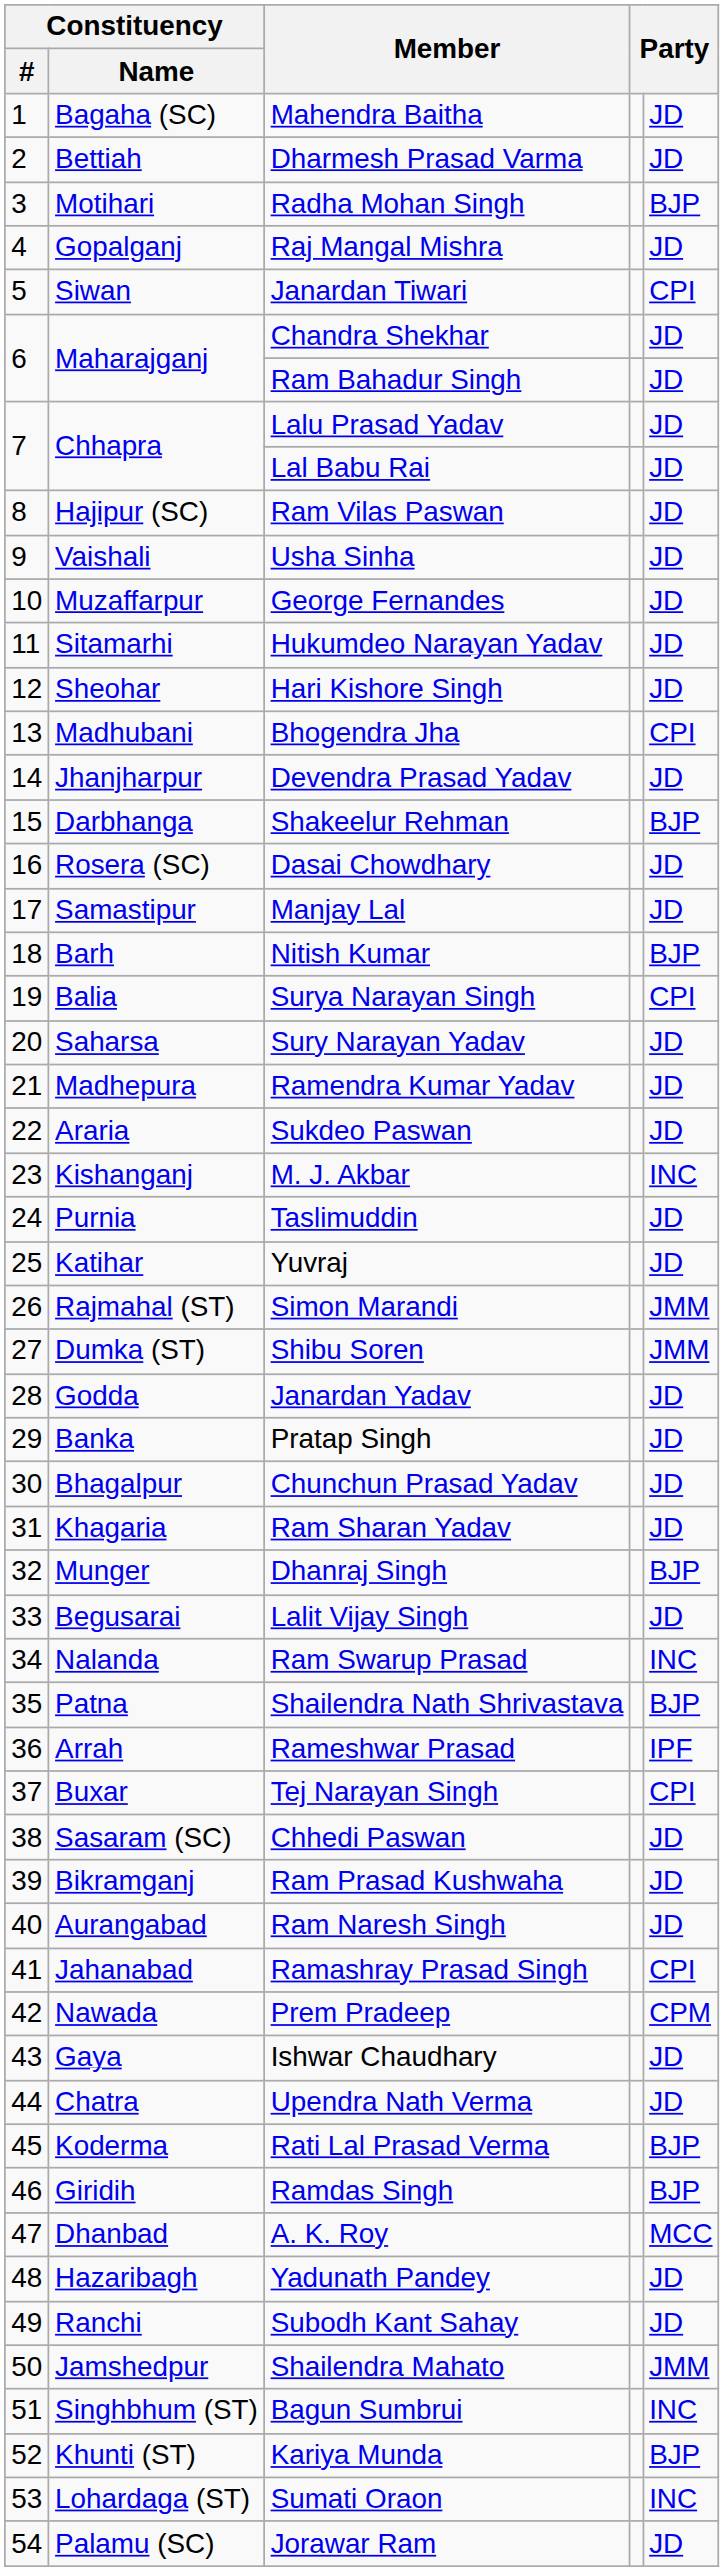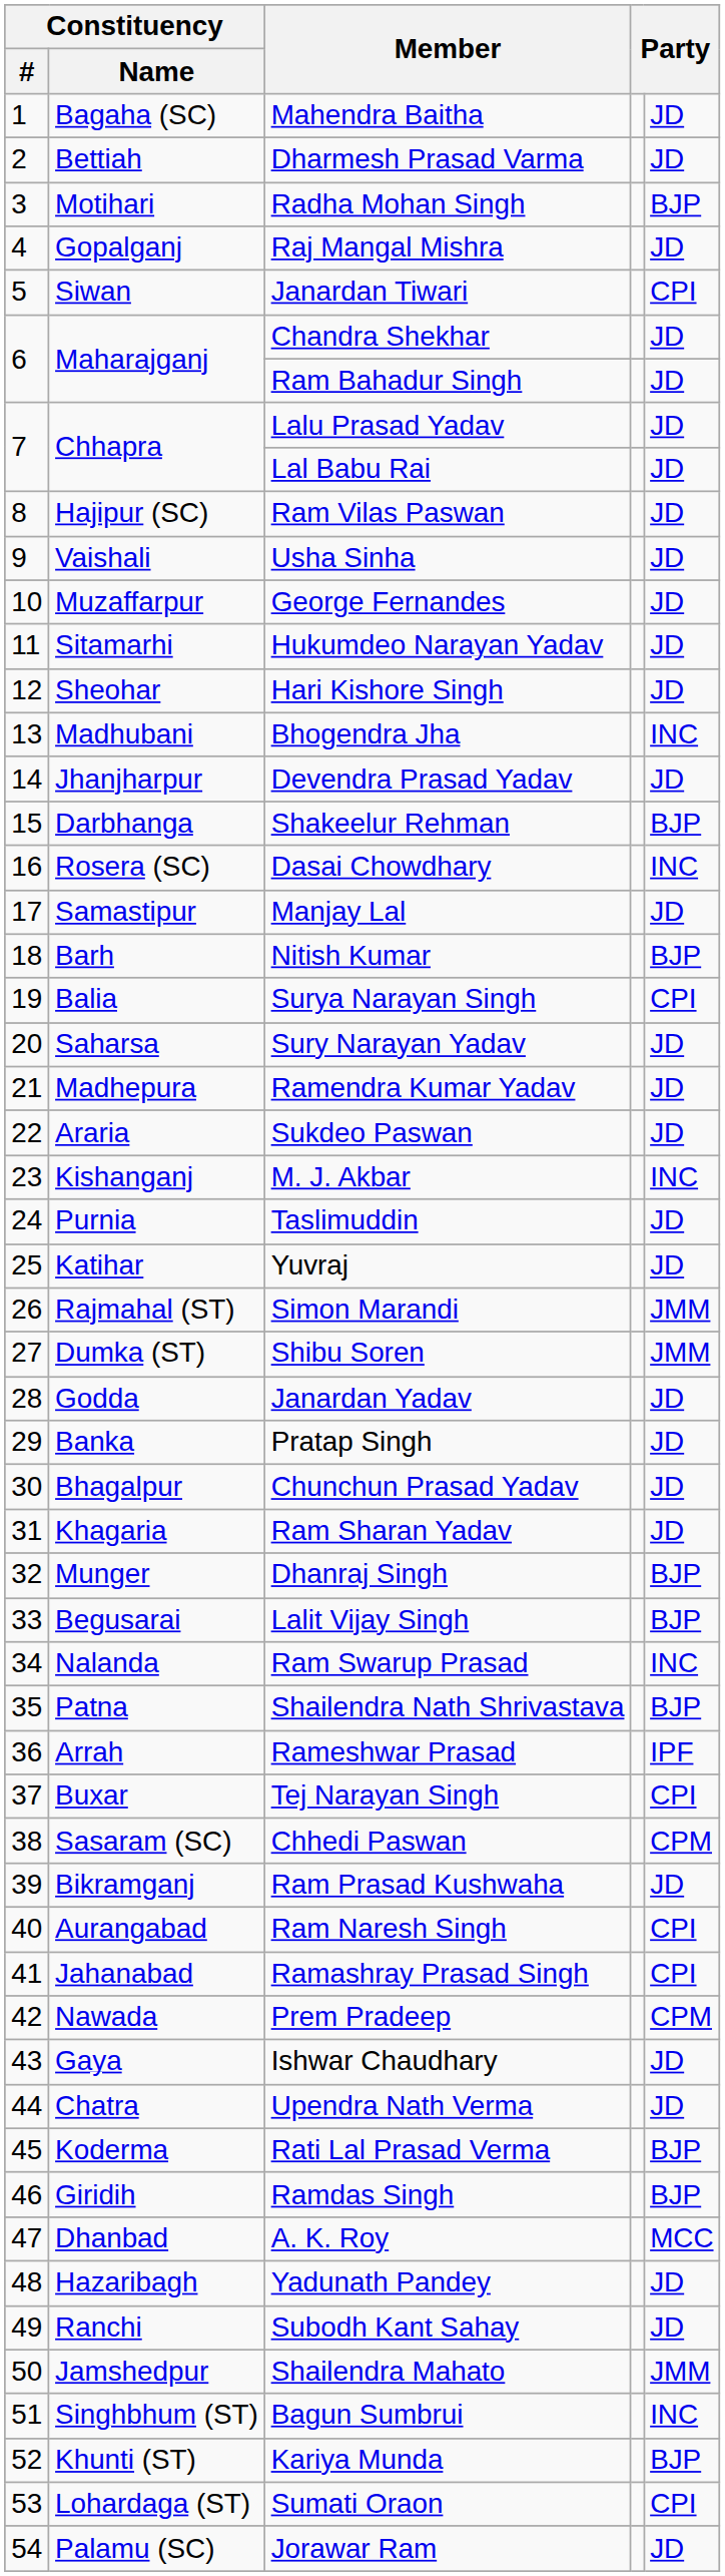Bhogendra Jha | column 5: CPI -> INC
Dasai Chowdhary | column 5: JD -> INC
Lalit Vijay Singh | column 5: JD -> BJP
Chhedi Paswan | column 5: JD -> CPM
Ram Naresh Singh | column 5: JD -> CPI
Sumati Oraon | column 5: INC -> CPI
